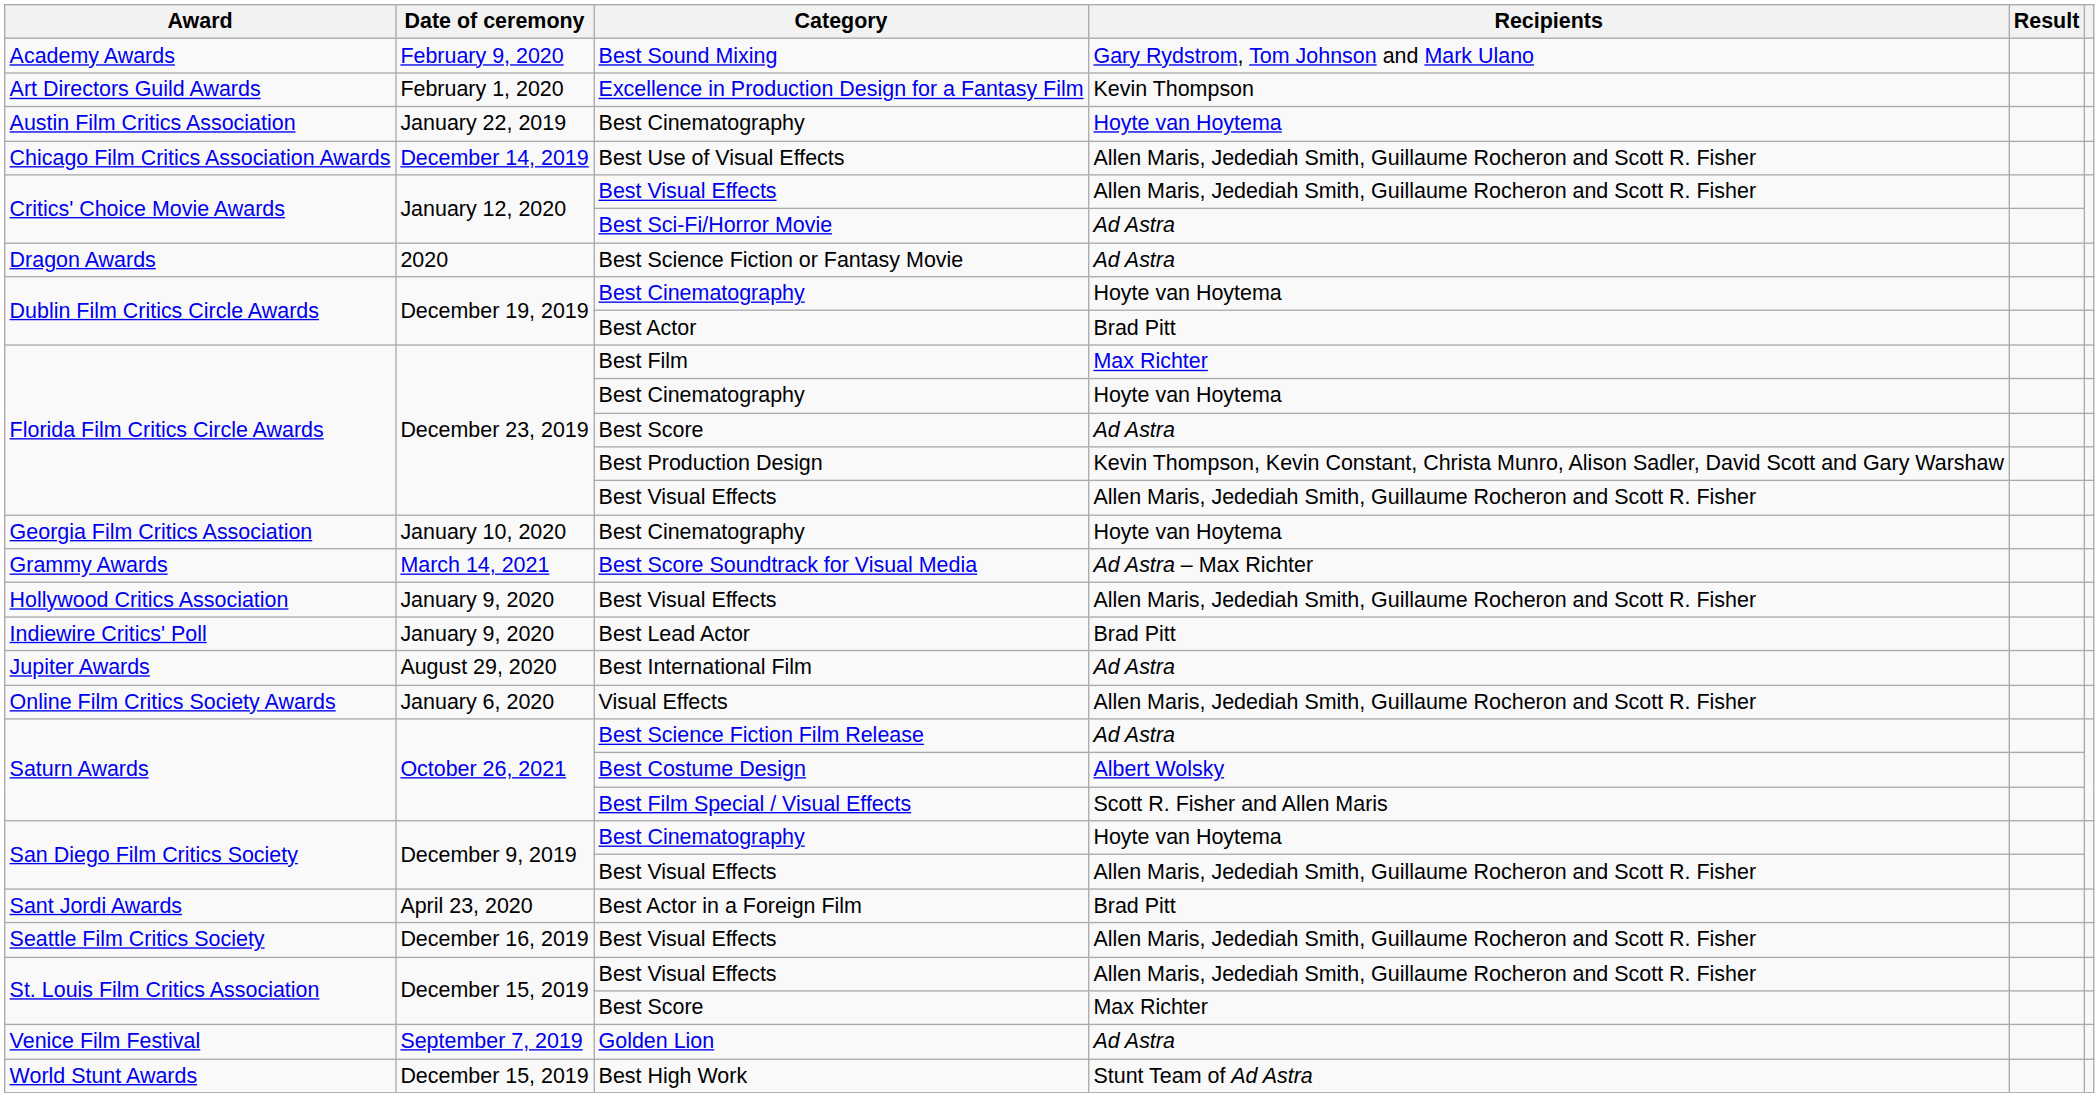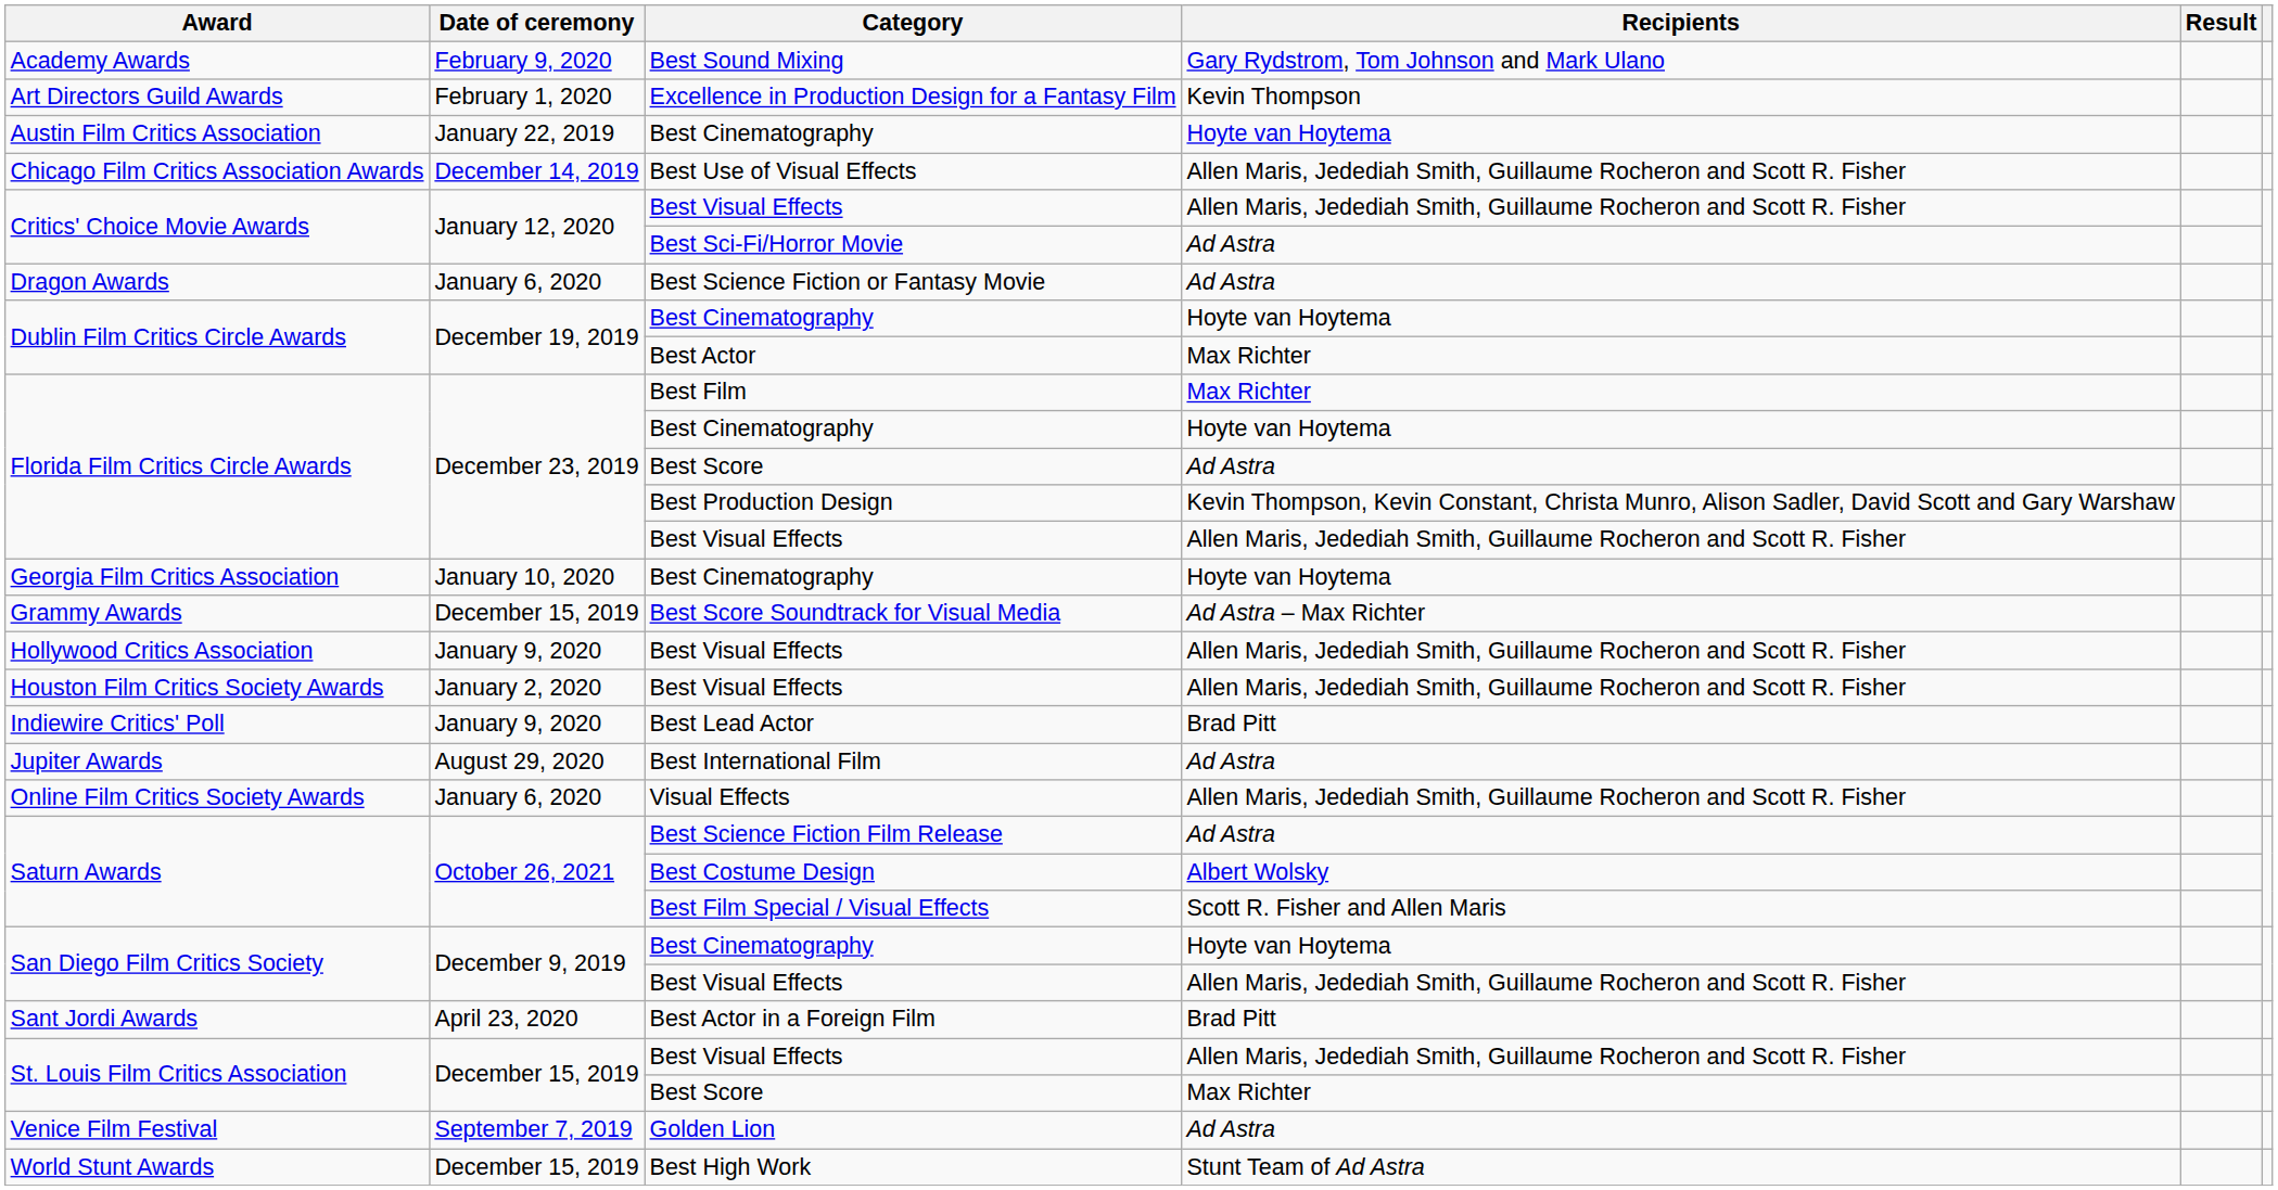Dragon Awards | Date of ceremony: 2020 -> January 6, 2020
Dublin Film Critics Circle Awards / Best Actor | Recipients: Brad Pitt -> Max Richter
Grammy Awards | Date of ceremony: March 14, 2021 -> December 15, 2019
+ row: Houston Film Critics Society Awards | January 2, 2020 | Best Visual Effects | Allen Maris, Jedediah Smith, Guillaume Rocheron and Scott R. Fisher
- row: Seattle Film Critics Society | December 16, 2019 | Best Visual Effects | Allen Maris, Jedediah Smith, Guillaume Rocheron and Scott R. Fisher
